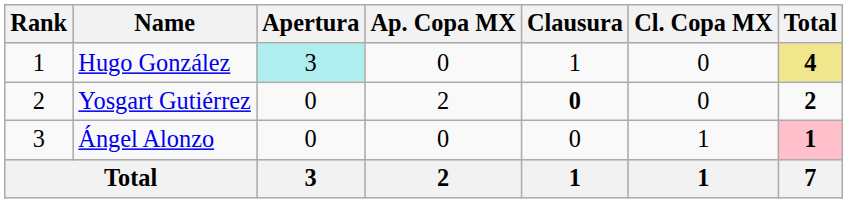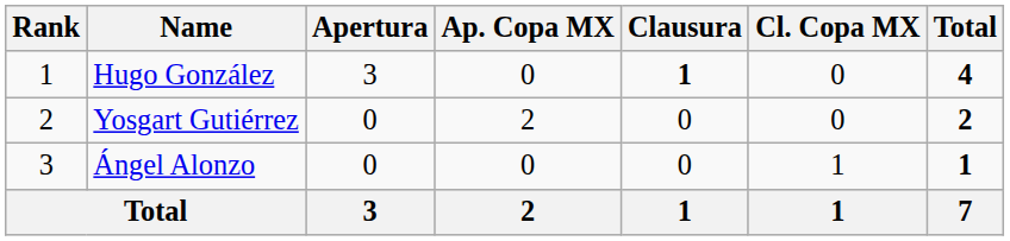Hugo González | Apertura: paleturquoise background -> no background
Hugo González | Clausura: normal -> bold
Hugo González | Total: khaki background -> no background
Yosgart Gutiérrez | Clausura: bold -> normal
Ángel Alonzo | Total: pink background -> no background
